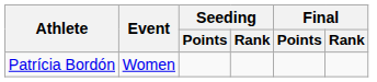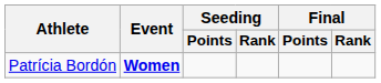Patrícia Bordón | Event: normal -> bold
